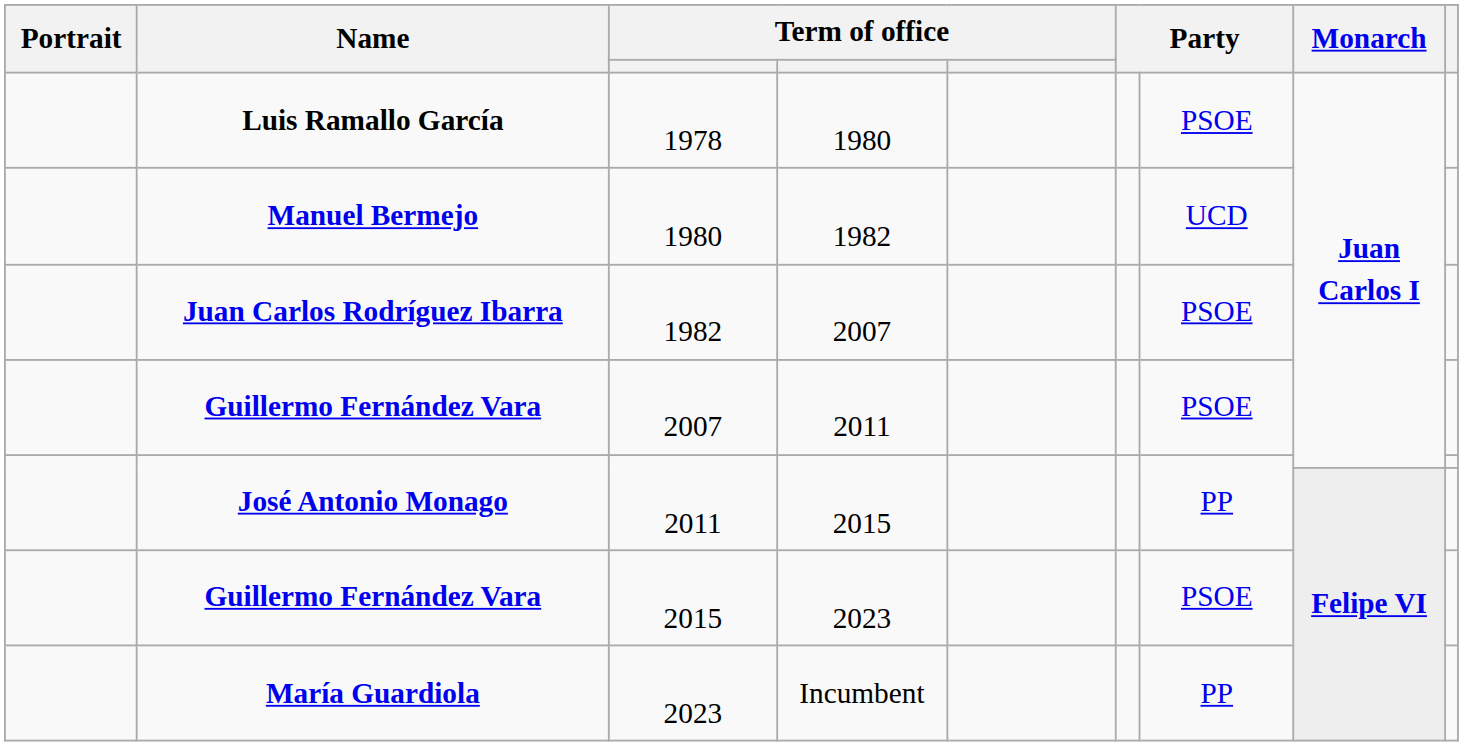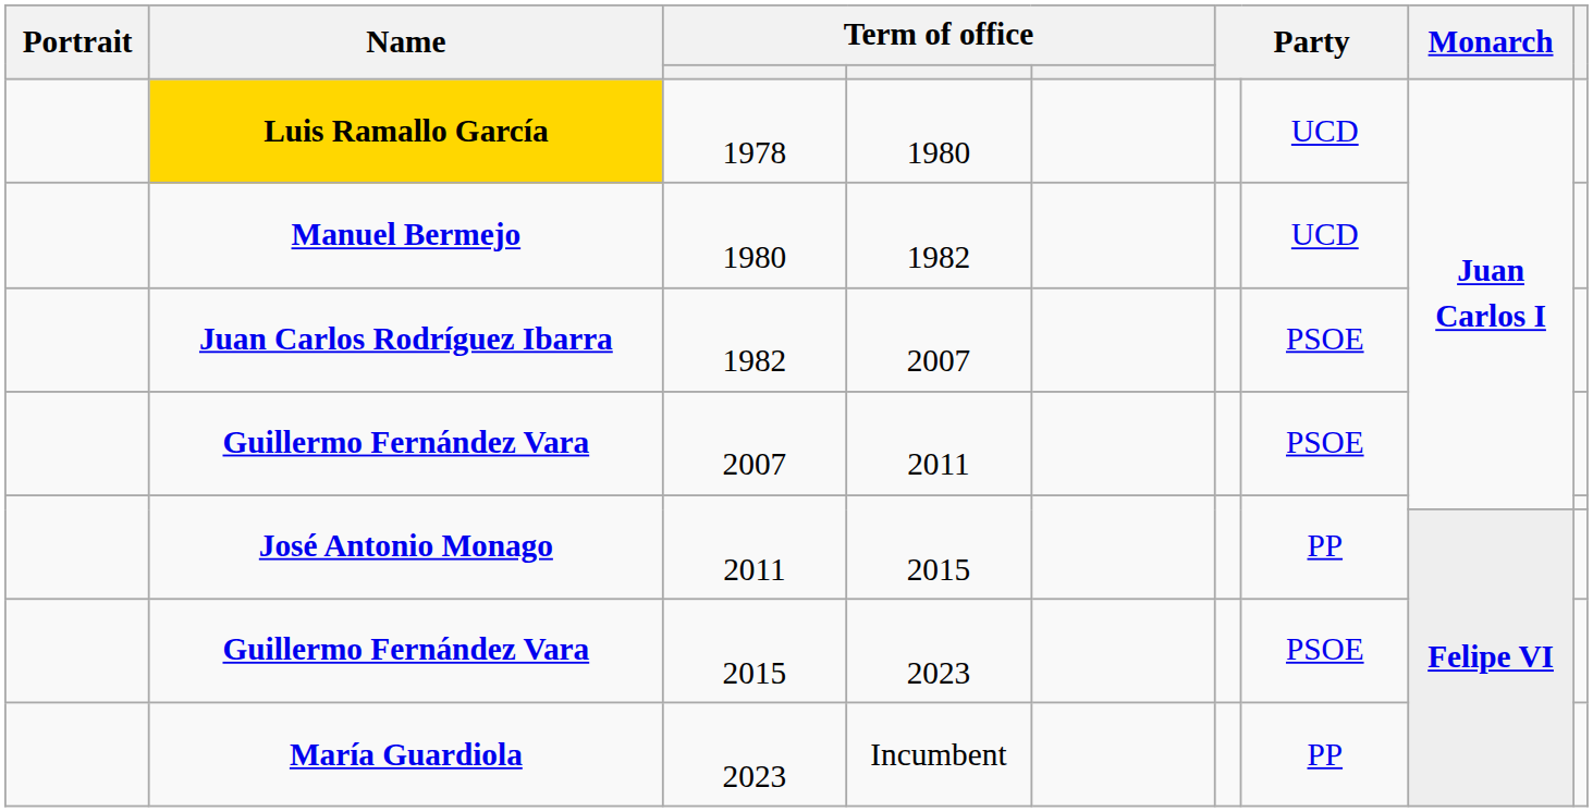1978 | Name: no background -> gold background
1978 | column 7: PSOE -> UCD
